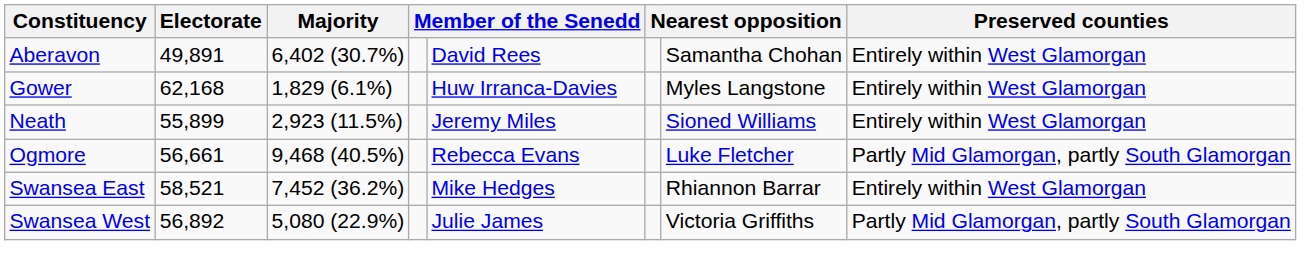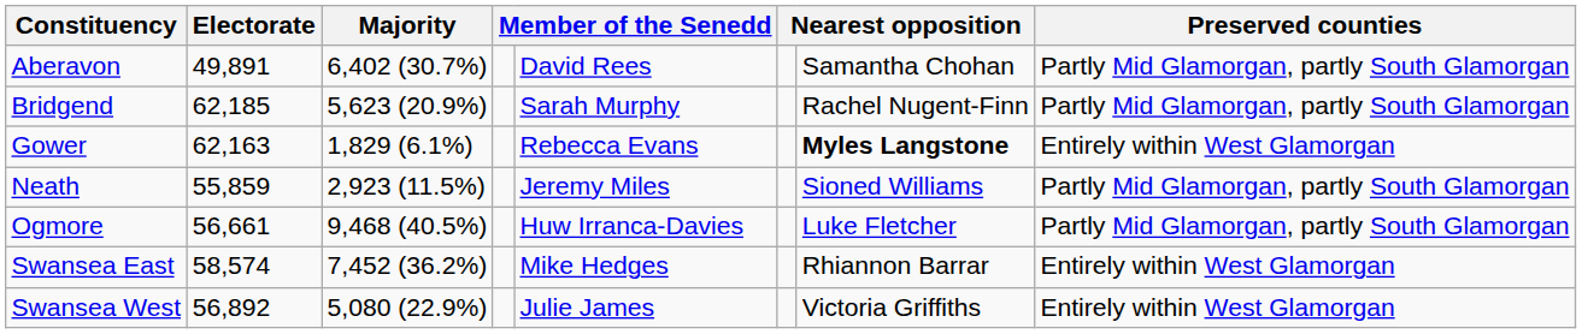Aberavon | Preserved counties: Entirely within West Glamorgan -> Partly Mid Glamorgan, partly South Glamorgan
+ row: Bridgend | 62,185 | 5,623 (20.9%) | Sarah Murphy | Rachel Nugent-Finn | Partly Mid Glamorgan, partly South Glamorgan
Gower | Electorate: 62,168 -> 62,163
Gower | column 5: Huw Irranca-Davies -> Rebecca Evans
Gower | column 7: normal -> bold
Neath | Electorate: 55,899 -> 55,859
Neath | Preserved counties: Entirely within West Glamorgan -> Partly Mid Glamorgan, partly South Glamorgan
Ogmore | column 5: Rebecca Evans -> Huw Irranca-Davies
Swansea East | Electorate: 58,521 -> 58,574
Swansea West | Preserved counties: Partly Mid Glamorgan, partly South Glamorgan -> Entirely within West Glamorgan
